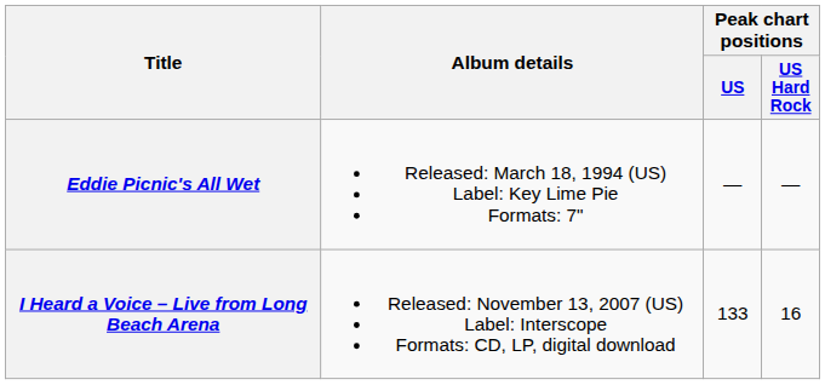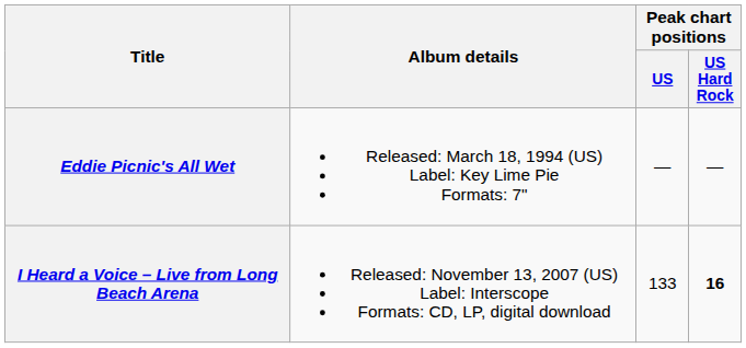I Heard a Voice – Live from Long Beach Arena | Peak chart positions / US Hard Rock: normal -> bold
